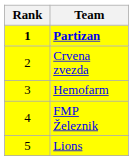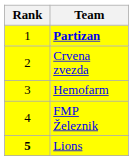Partizan | Rank: bold -> normal
Lions | Rank: normal -> bold
